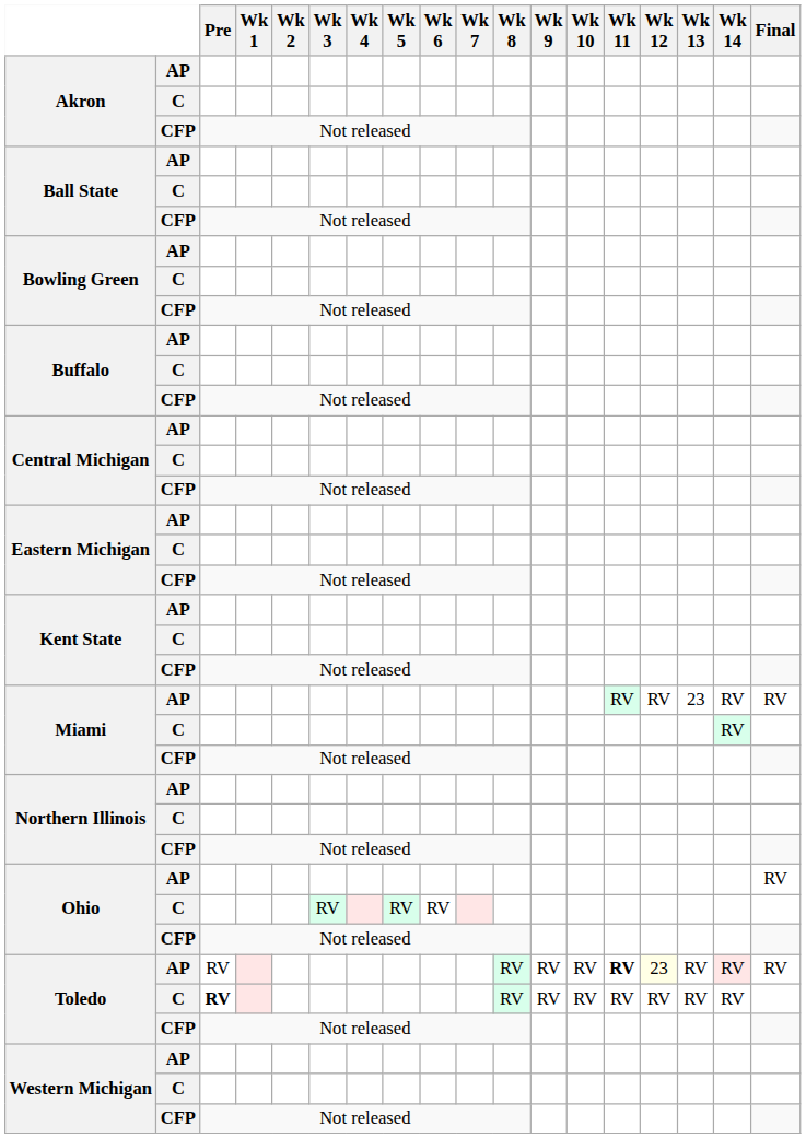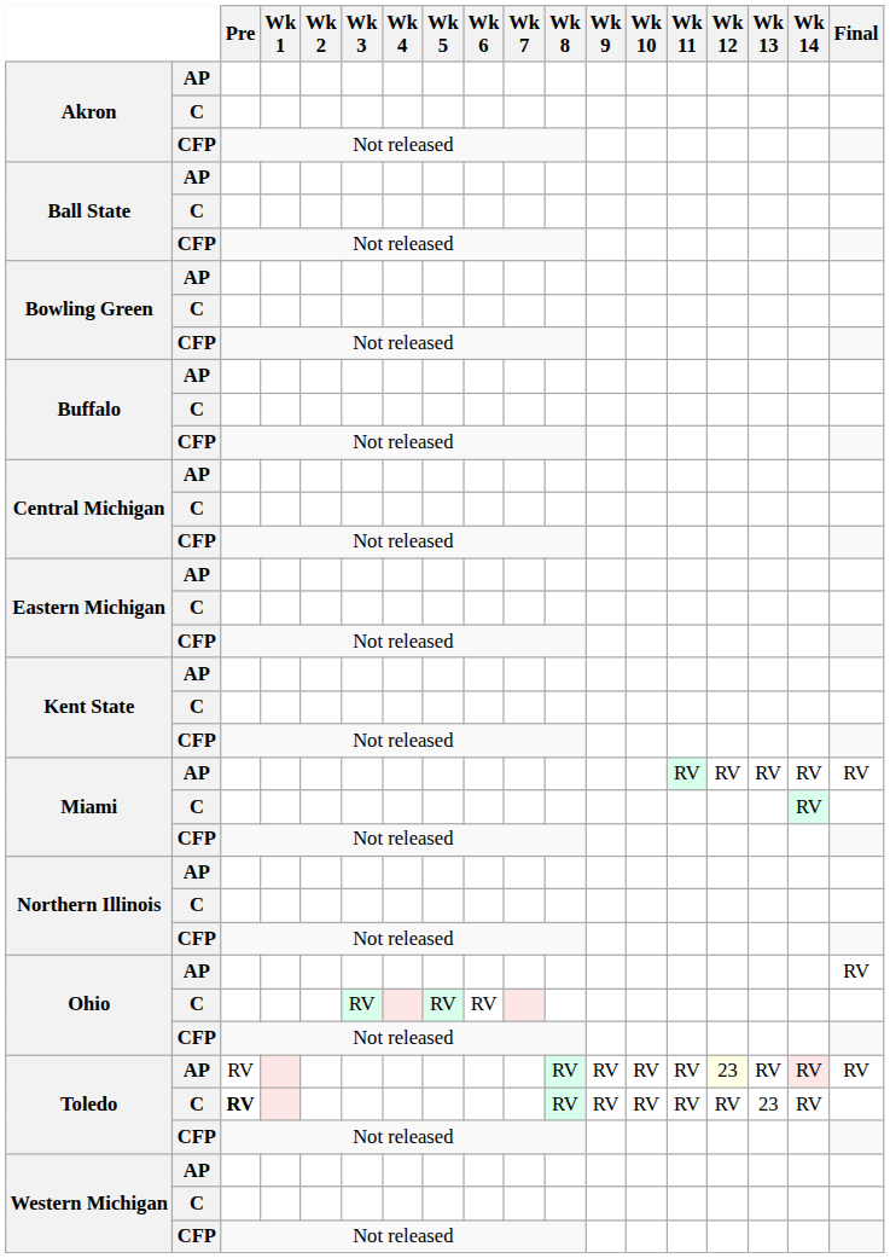Miami / AP | Wk 13: 23 -> RV
Toledo / AP | Wk 11: bold -> normal
Toledo / C | Wk 13: RV -> 23
